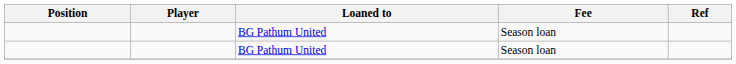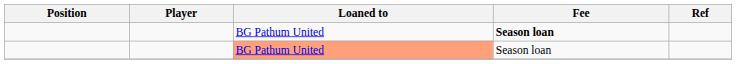row 2 | Fee: normal -> bold
row 3 | Loaned to: no background -> lightsalmon background
